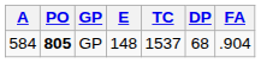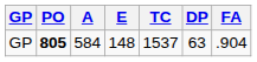columns swapped: GP <-> A
row 2 | DP: 68 -> 63
